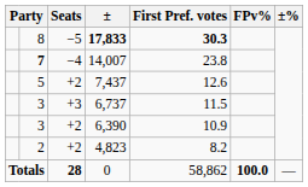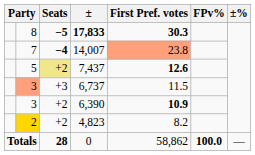17,833 | Seats: normal -> bold
14,007 | column 2: bold -> normal
14,007 | Seats: normal -> bold
14,007 | First Pref. votes: no background -> lightsalmon background
7,437 | Seats: no background -> khaki background
7,437 | First Pref. votes: normal -> bold
6,737 | column 2: no background -> lightsalmon background
6,390 | First Pref. votes: normal -> bold
4,823 | column 2: no background -> gold background
